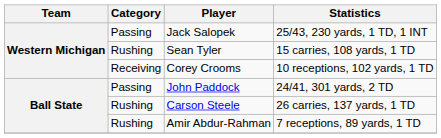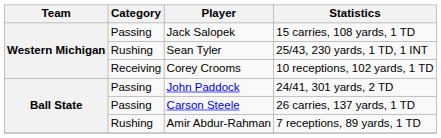Jack Salopek | Statistics: 25/43, 230 yards, 1 TD, 1 INT -> 15 carries, 108 yards, 1 TD
Sean Tyler | Statistics: 15 carries, 108 yards, 1 TD -> 25/43, 230 yards, 1 TD, 1 INT
Carson Steele | Category: Rushing -> Passing
